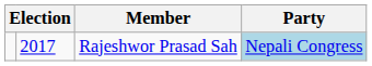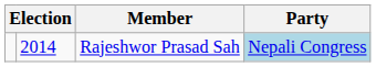Rajeshwor Prasad Sah | column 2: 2017 -> 2014
